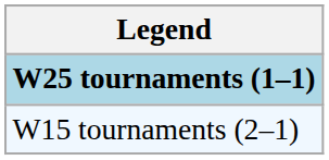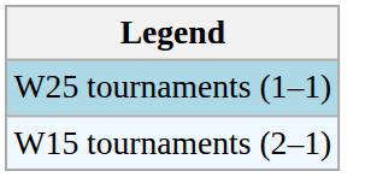row 2 | column 1: bold -> normal
